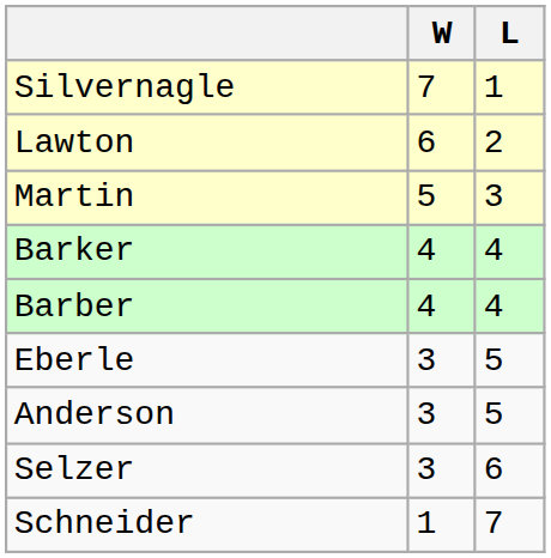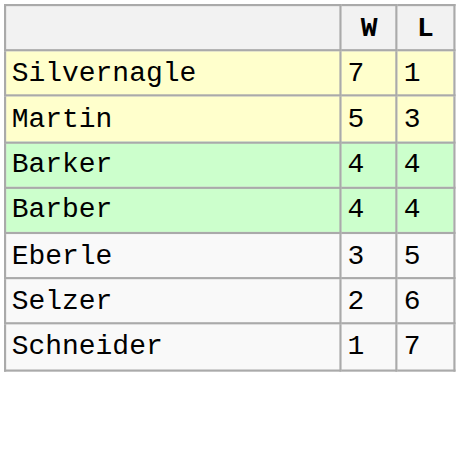- row: Lawton | 6 | 2
- row: Anderson | 3 | 5
Selzer | W: 3 -> 2
